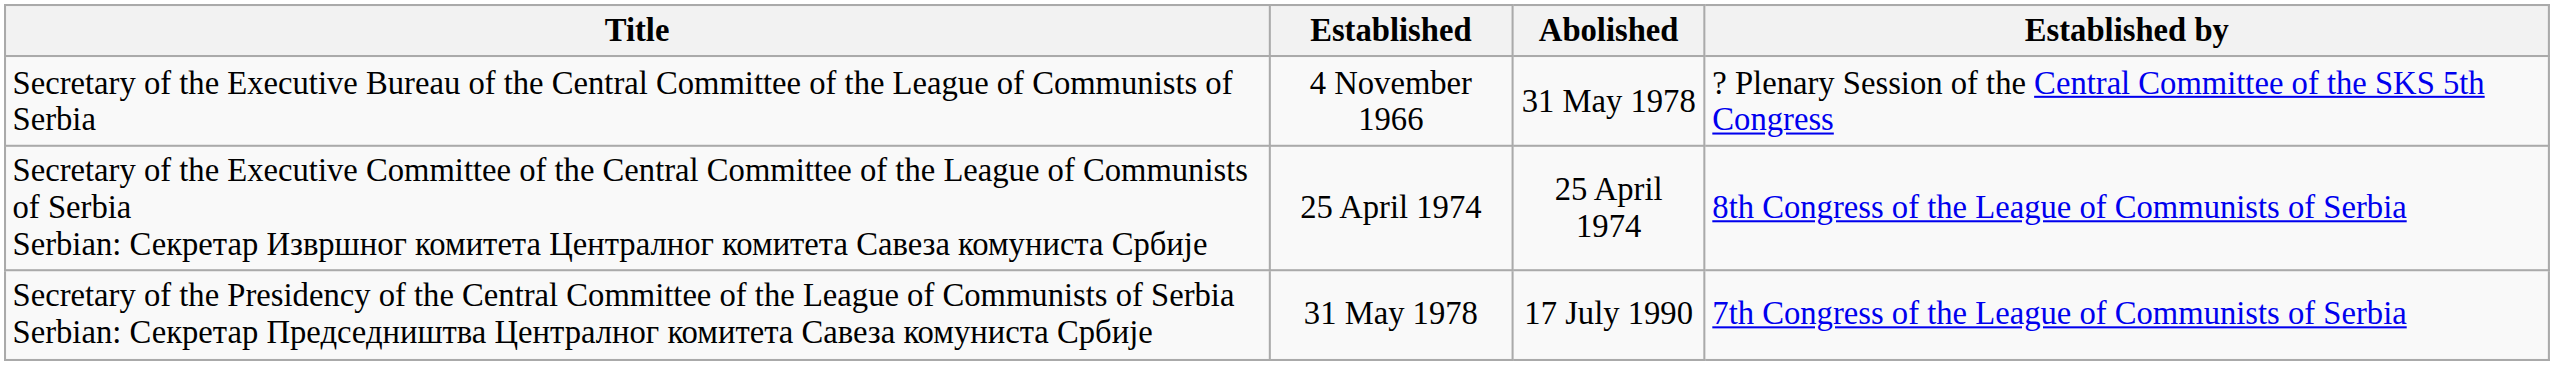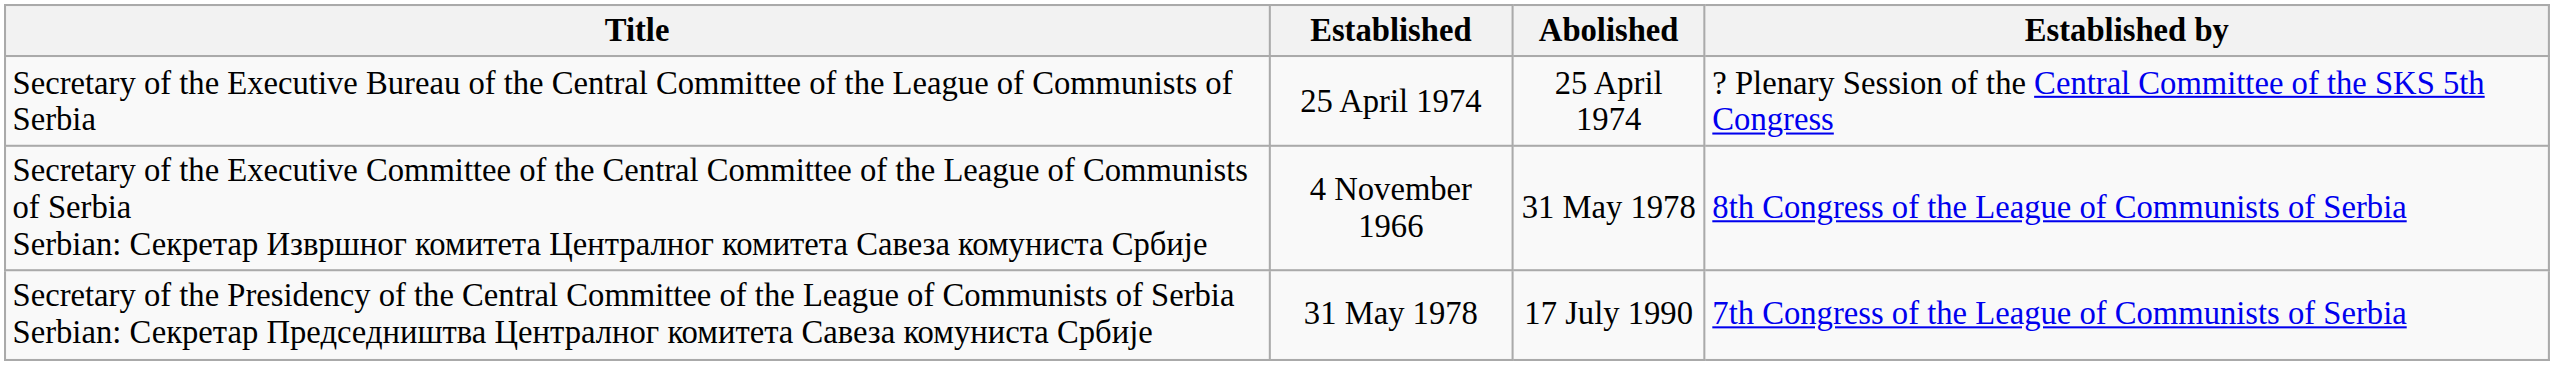row 2 | Established: 4 November 1966 -> 25 April 1974
row 2 | Abolished: 31 May 1978 -> 25 April 1974
row 3 | Established: 25 April 1974 -> 4 November 1966
row 3 | Abolished: 25 April 1974 -> 31 May 1978
